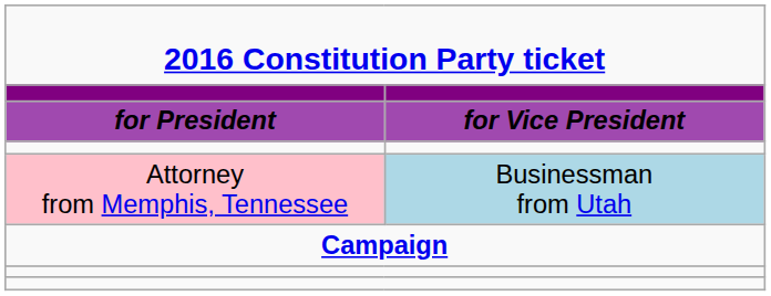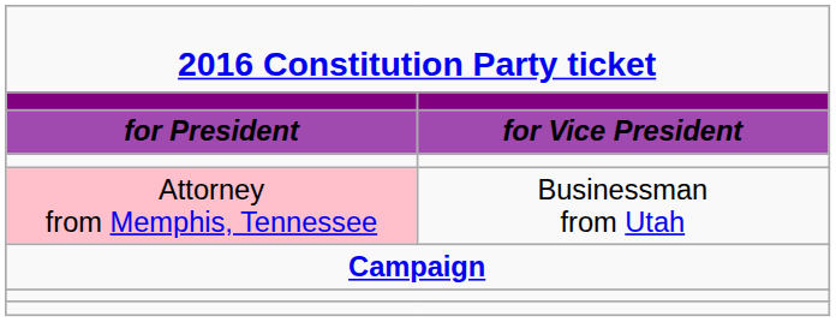row 5 | column 2: lightblue background -> no background
